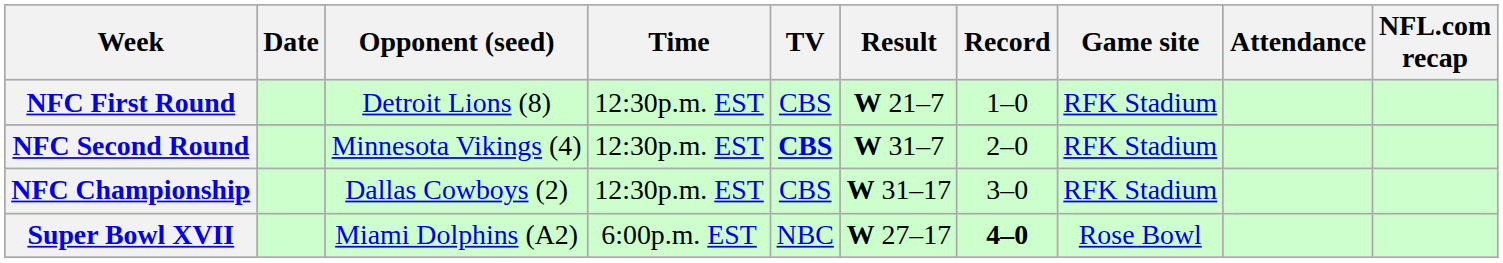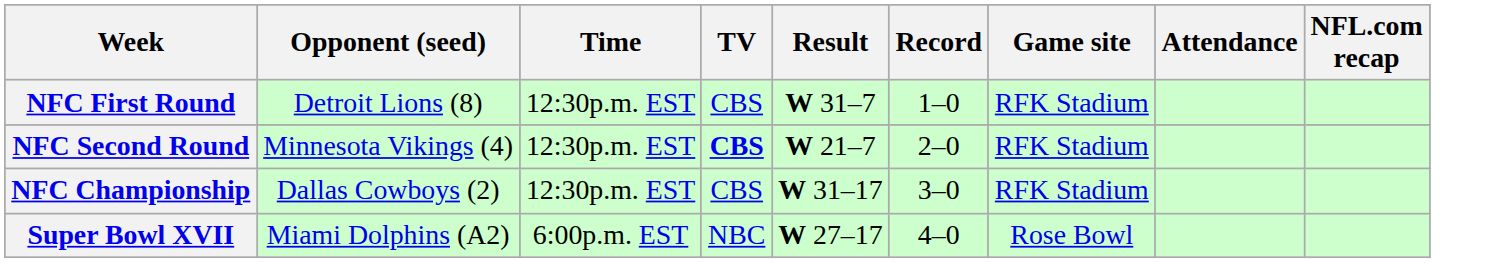- column: Date
NFC First Round | Result: W 21–7 -> W 31–7
NFC Second Round | Result: W 31–7 -> W 21–7
Super Bowl XVII | Record: bold -> normal
